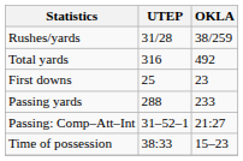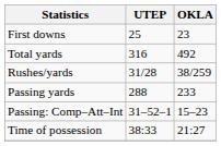rows swapped: First downs <-> Rushes/yards
Passing: Comp–Att–Int | OKLA: 21:27 -> 15–23
Time of possession | OKLA: 15–23 -> 21:27
